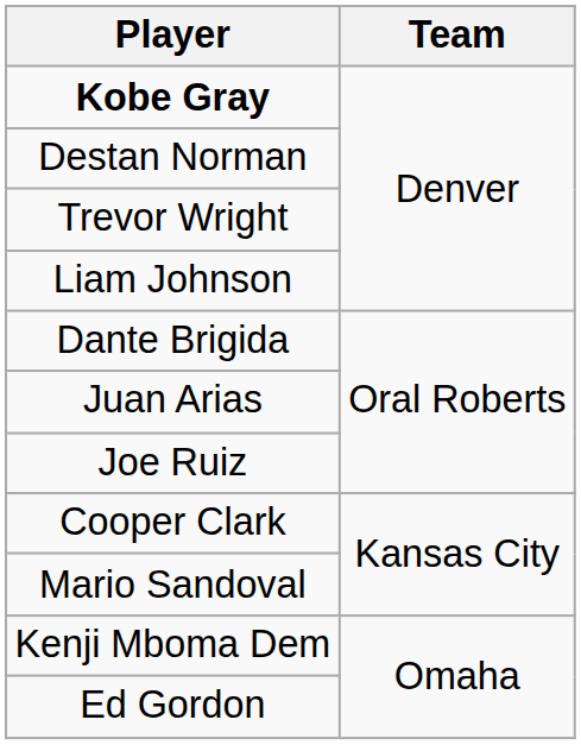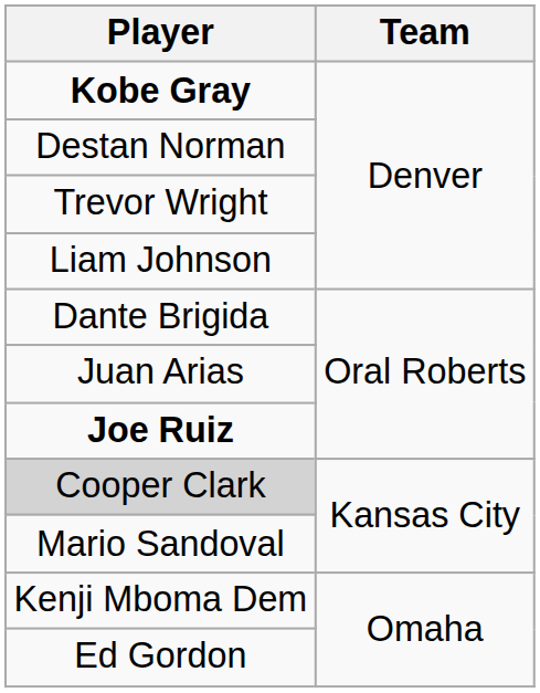Joe Ruiz | Player: normal -> bold
Cooper Clark | Player: no background -> lightgrey background
